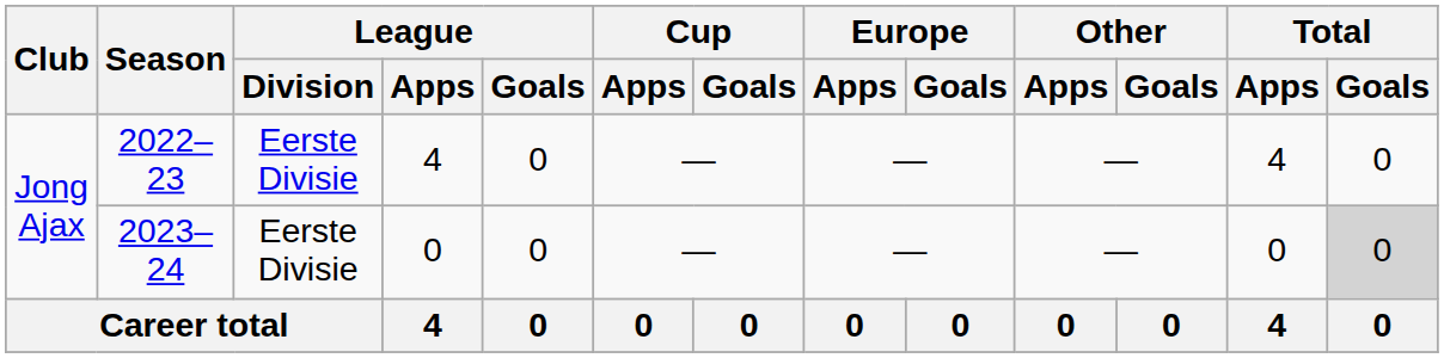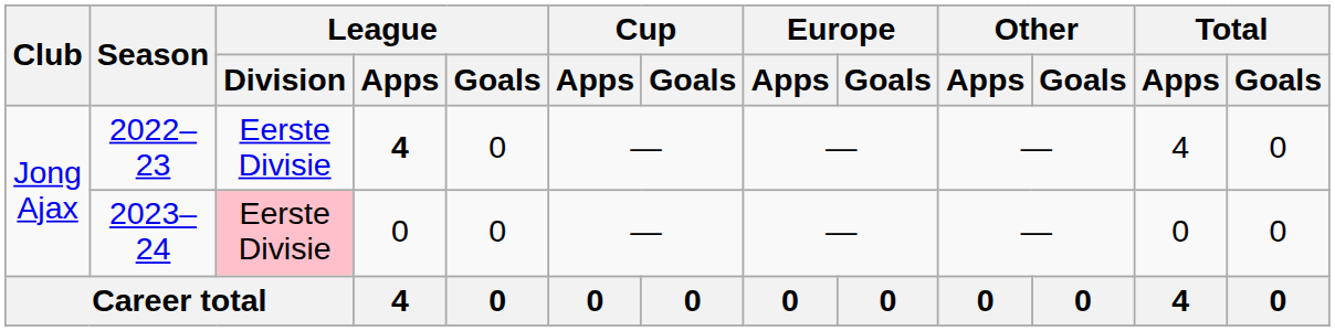2022–23 | League / Apps: normal -> bold
2023–24 | League / Division: no background -> pink background
2023–24 | Total / Goals: lightgrey background -> no background
